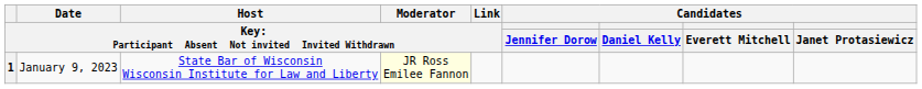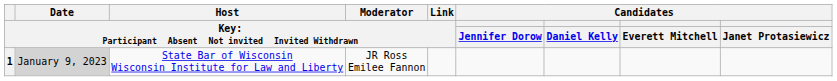1 | column 2: no background -> lightgrey background
1 | column 4: lightyellow background -> no background
